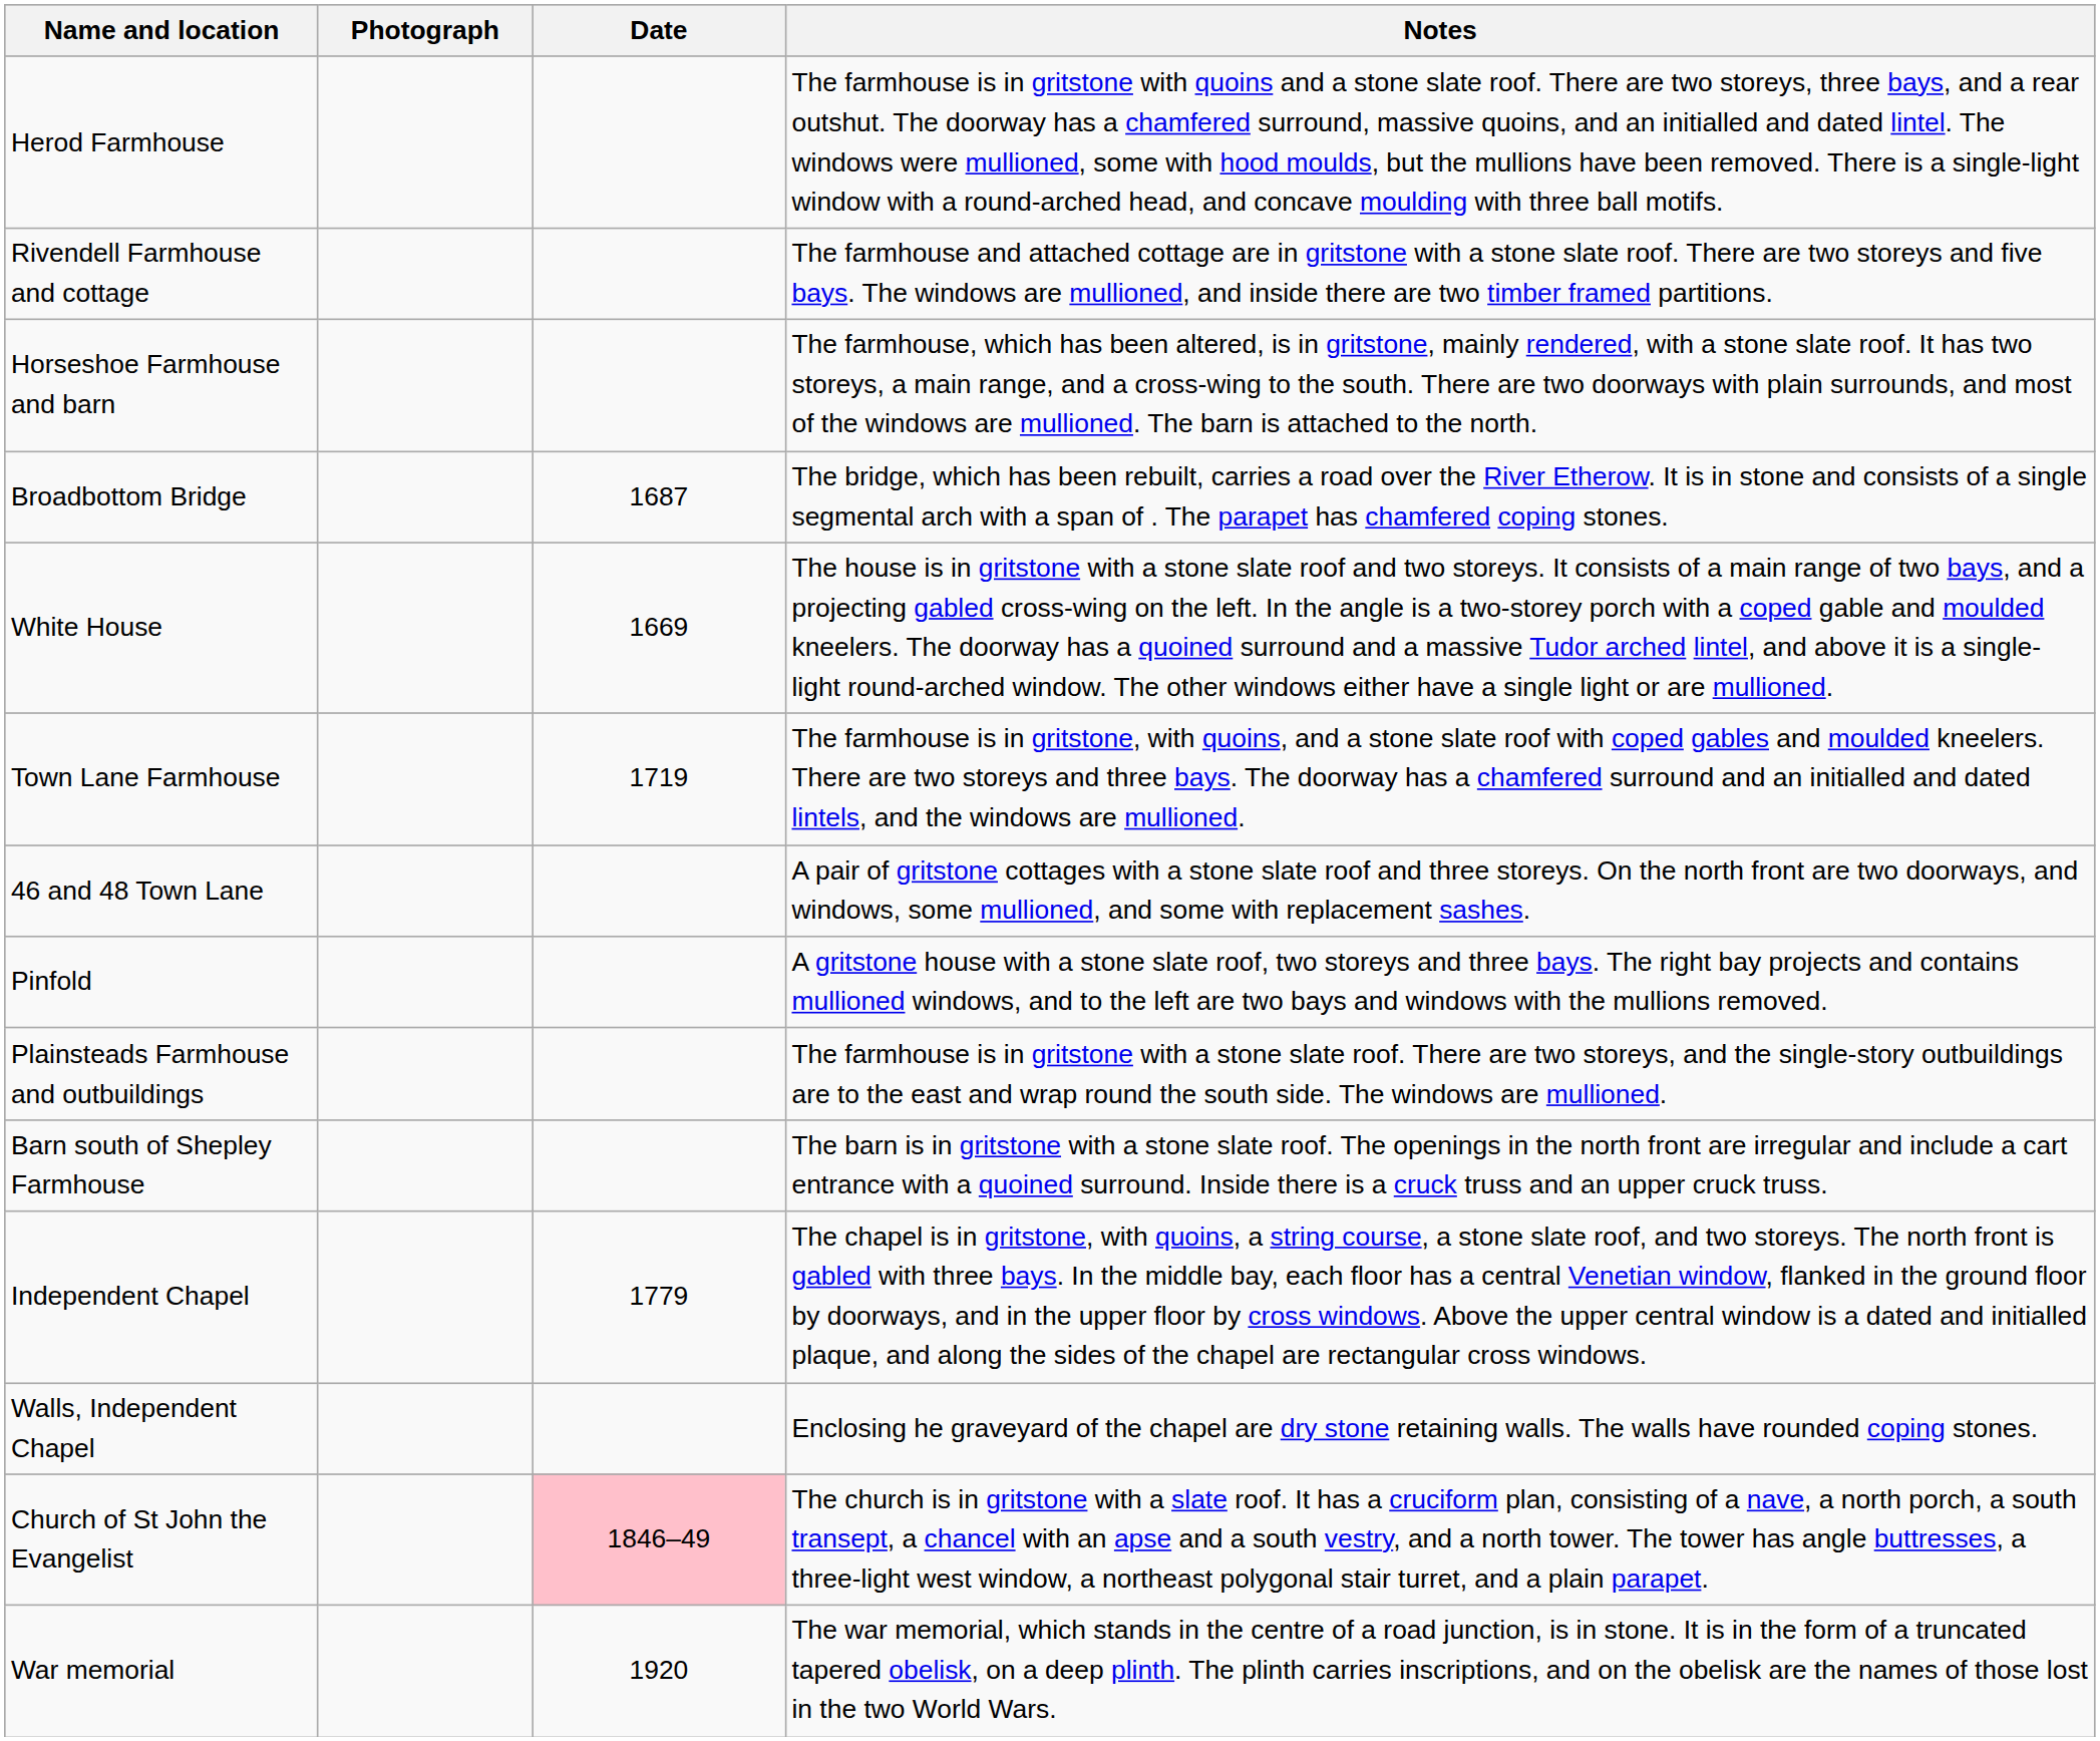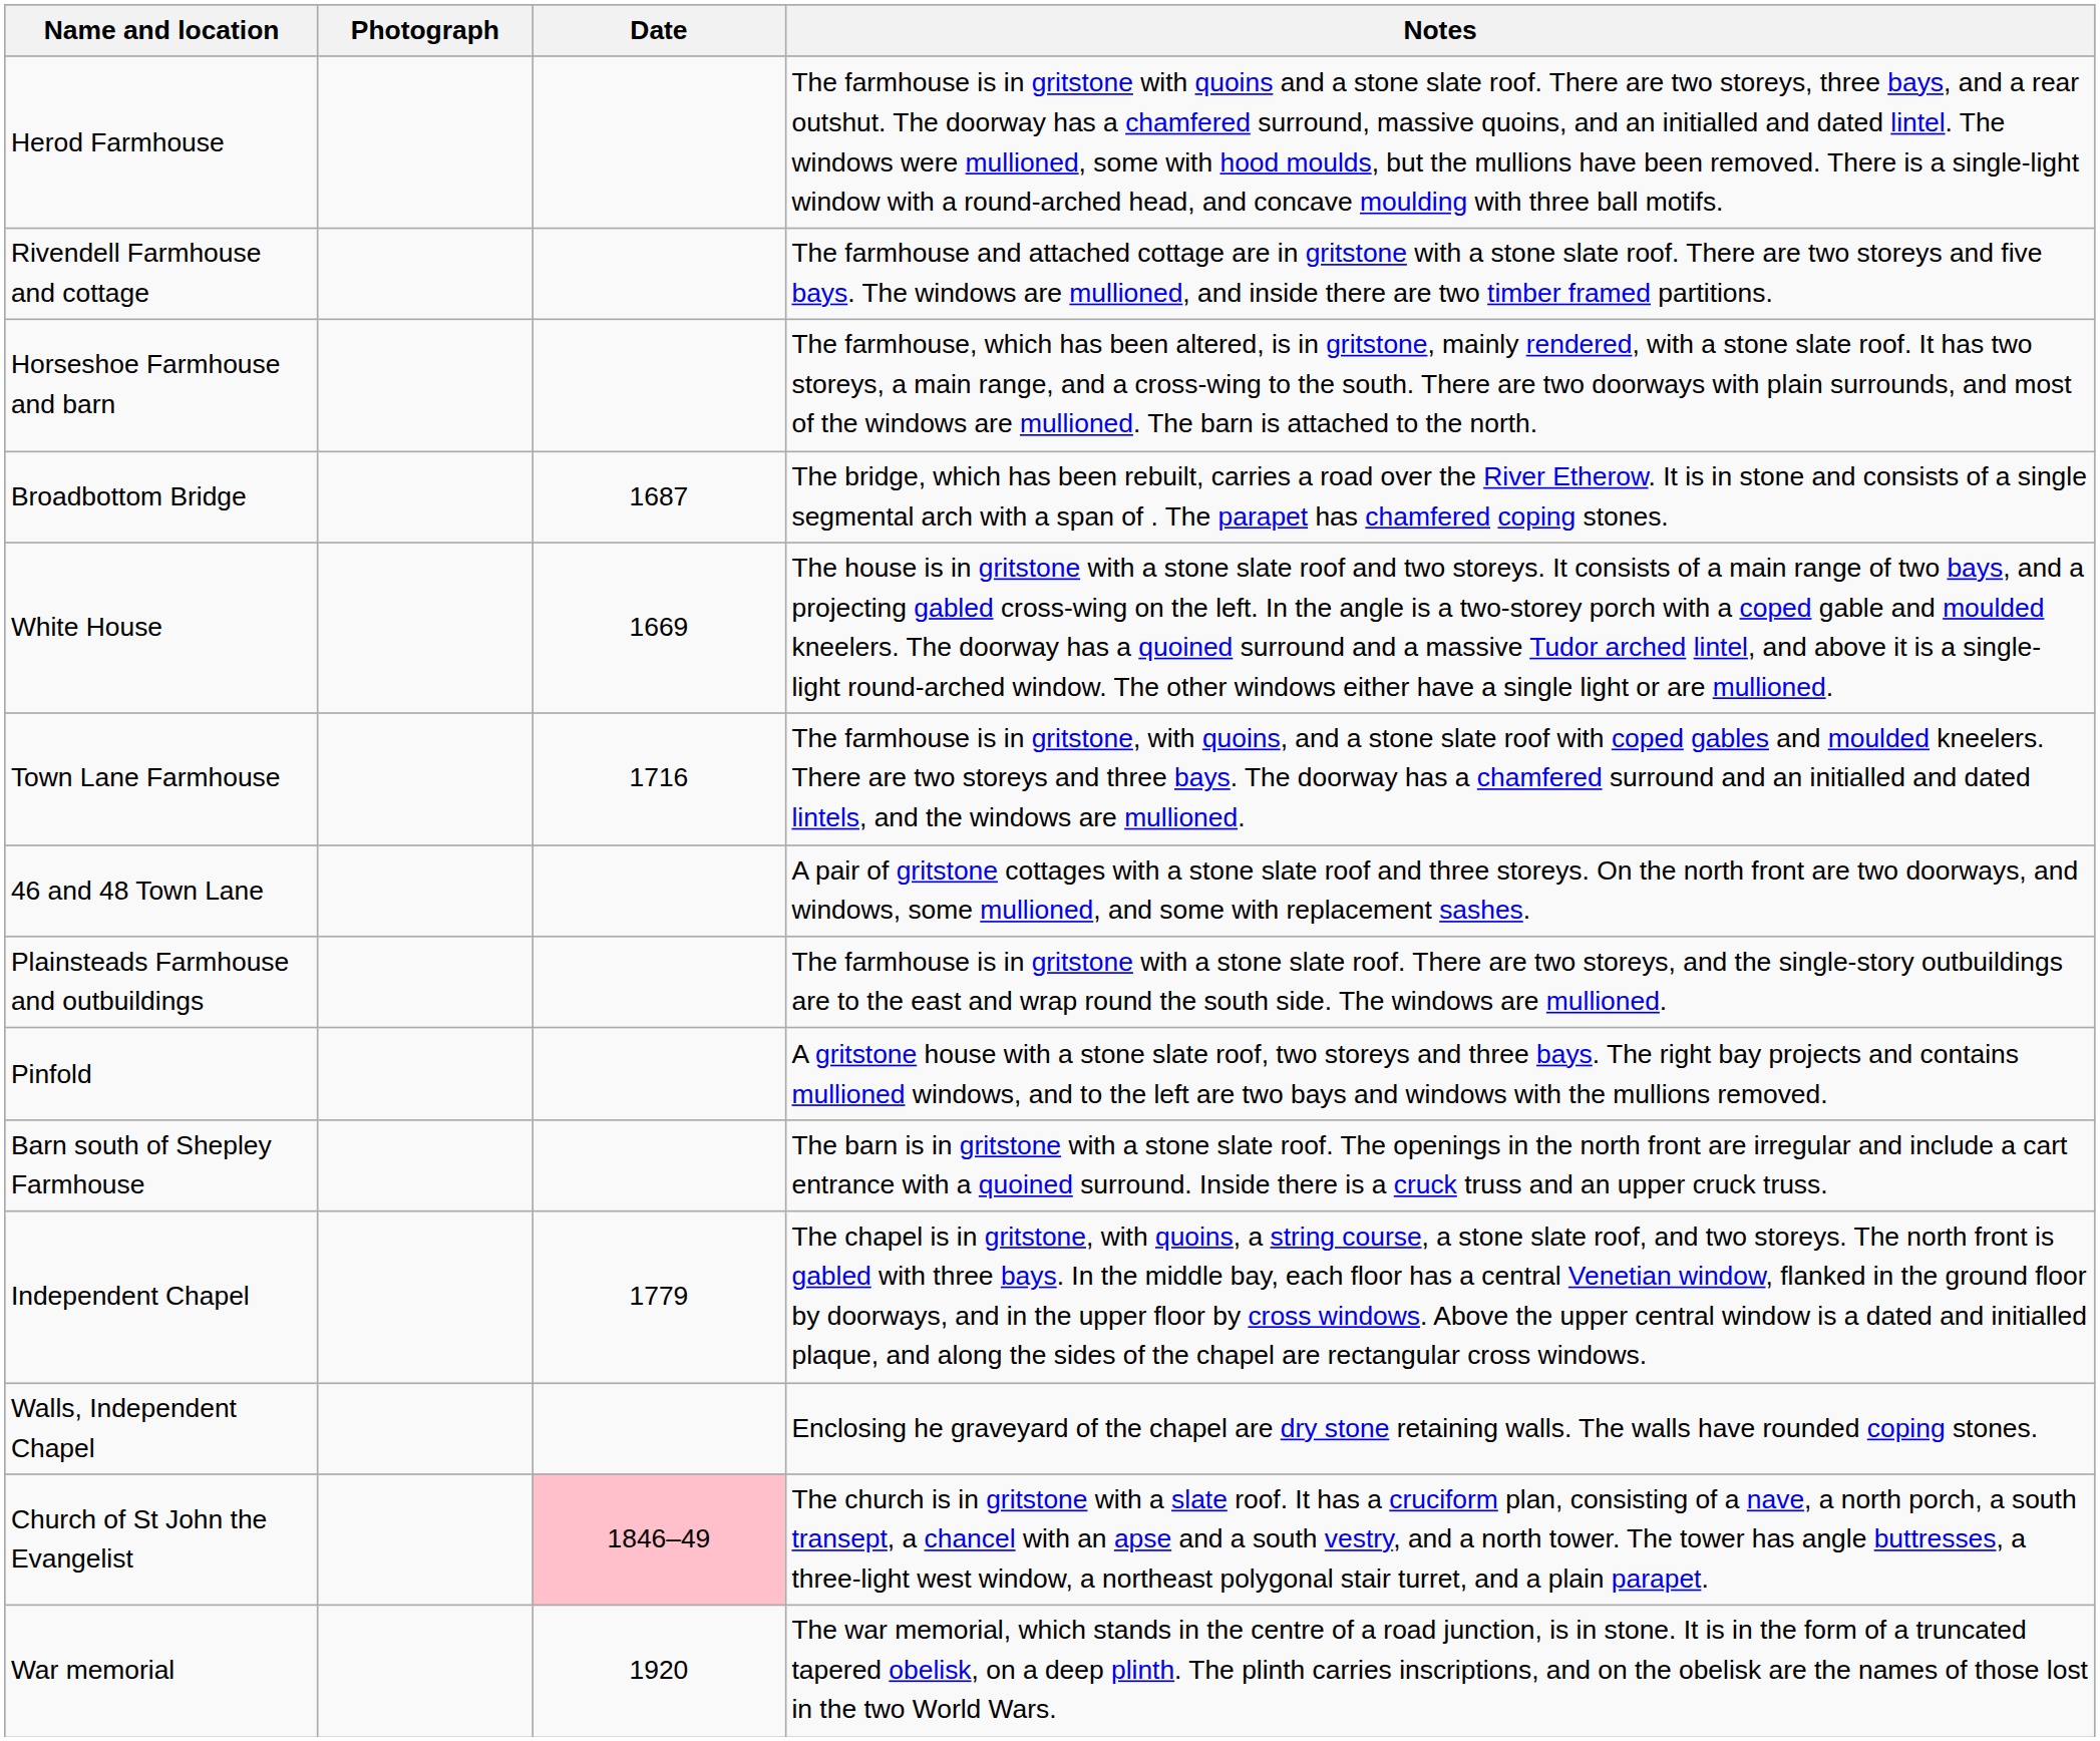Town Lane Farmhouse | Date: 1719 -> 1716
rows swapped: Pinfold <-> Plainsteads Farmhouse and outbuildings
